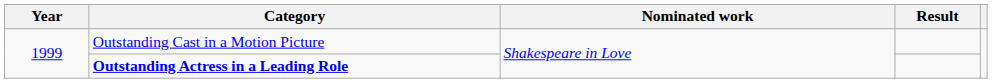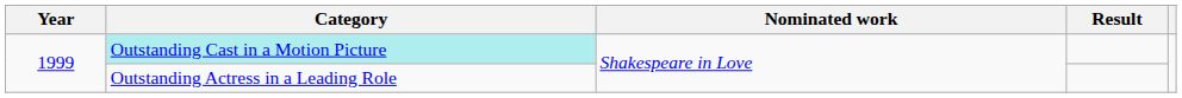Outstanding Cast in a Motion Picture | Category: no background -> paleturquoise background
Outstanding Actress in a Leading Role | Category: bold -> normal
